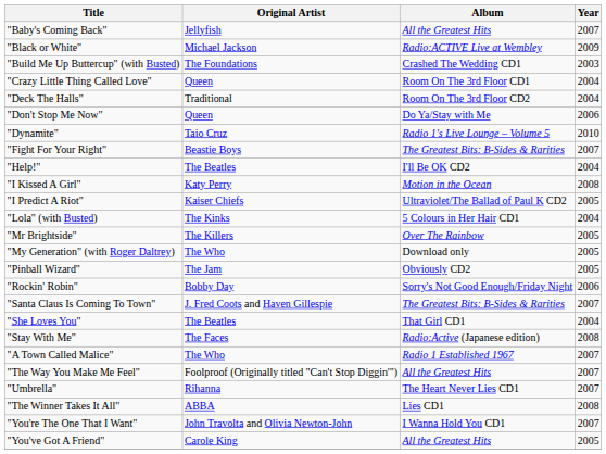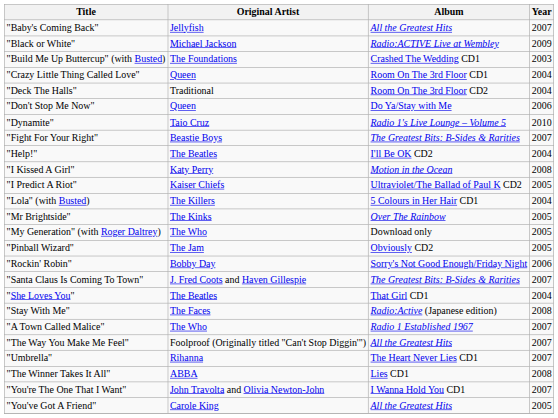"Lola" (with Busted) | Original Artist: The Kinks -> The Killers
"Mr Brightside" | Original Artist: The Killers -> The Kinks
